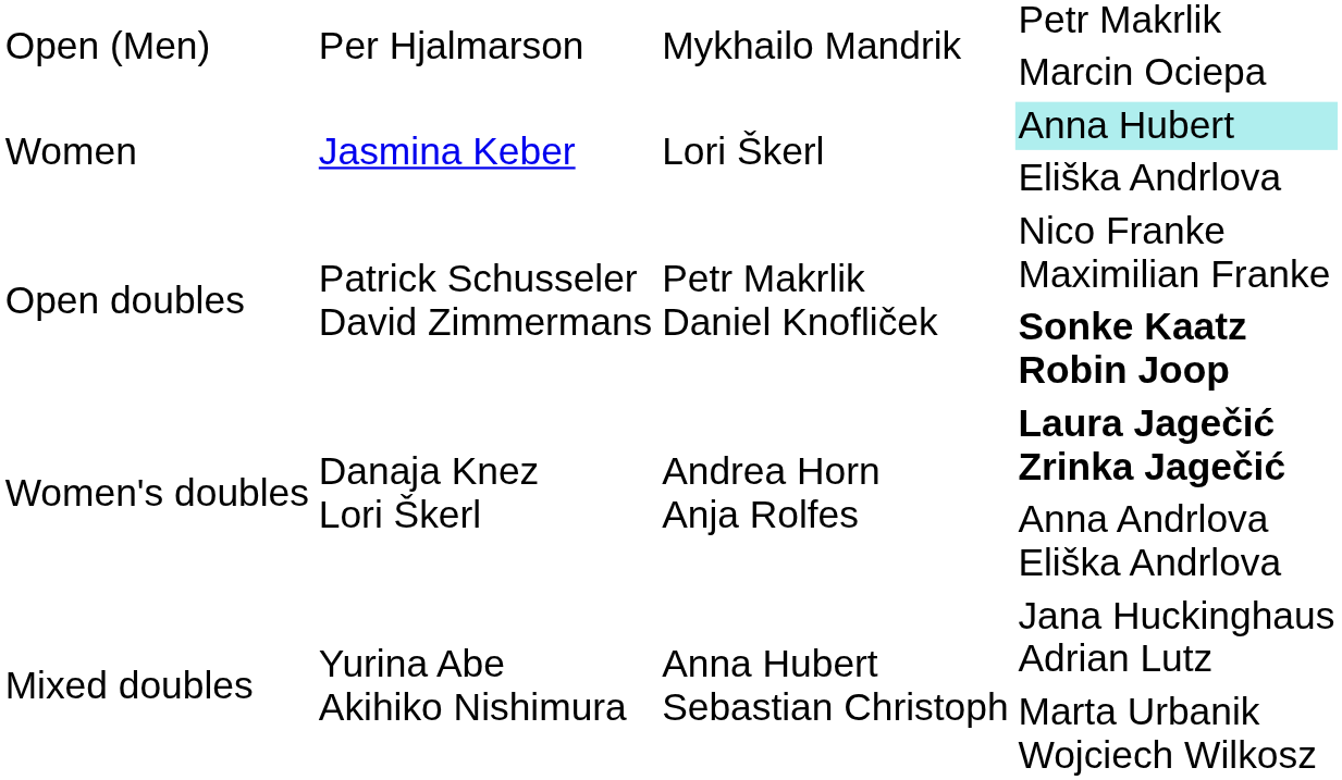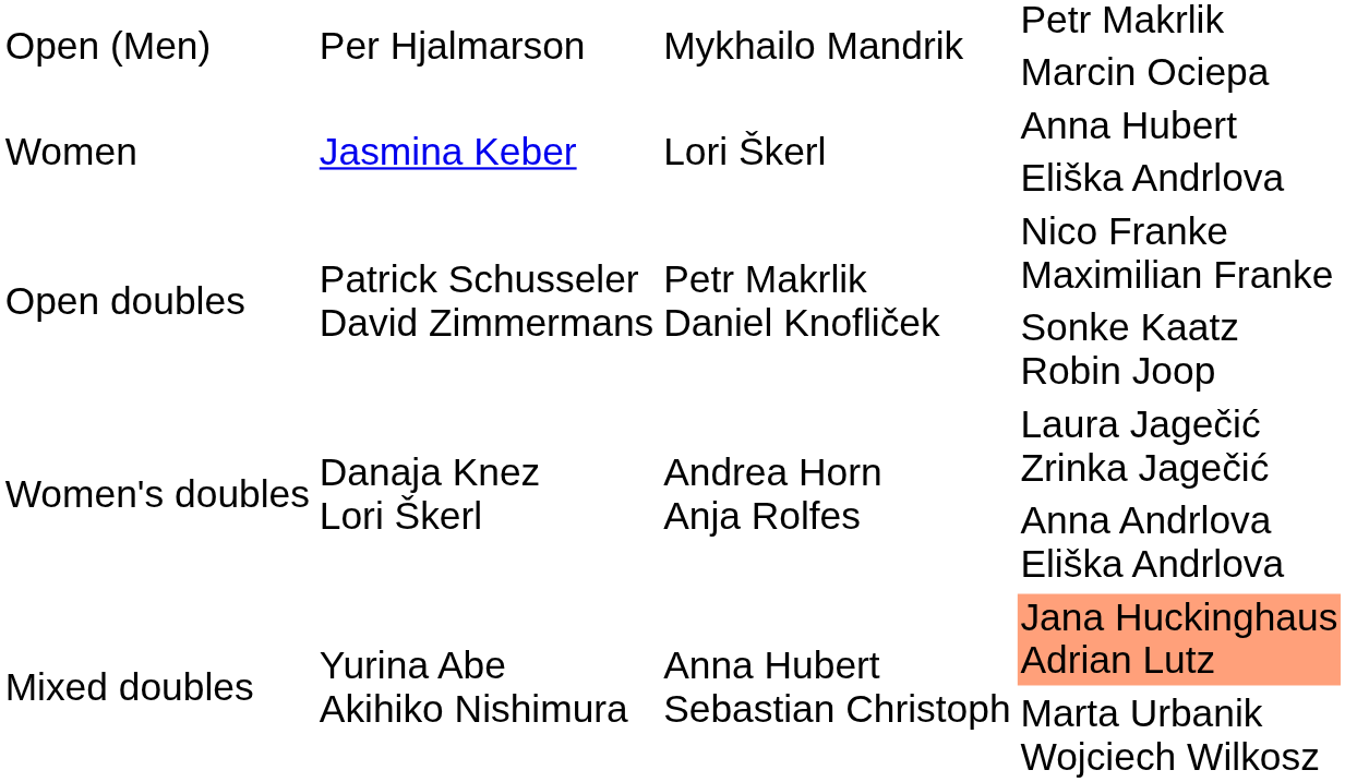Anna Hubert | column 4: paleturquoise background -> no background
Sonke Kaatz Robin Joop | column 4: bold -> normal
Laura Jagečić Zrinka Jagečić | column 4: bold -> normal
Jana Huckinghaus Adrian Lutz | column 4: no background -> lightsalmon background
